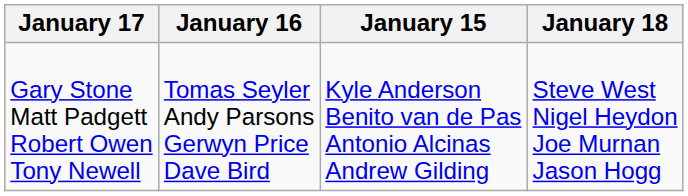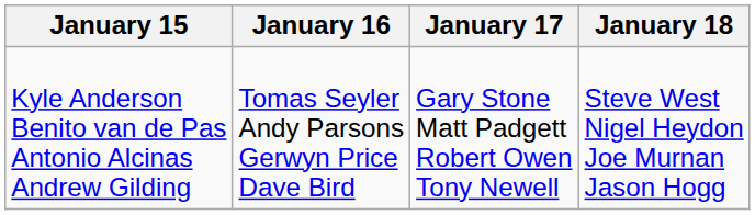columns swapped: January 15 <-> January 17
